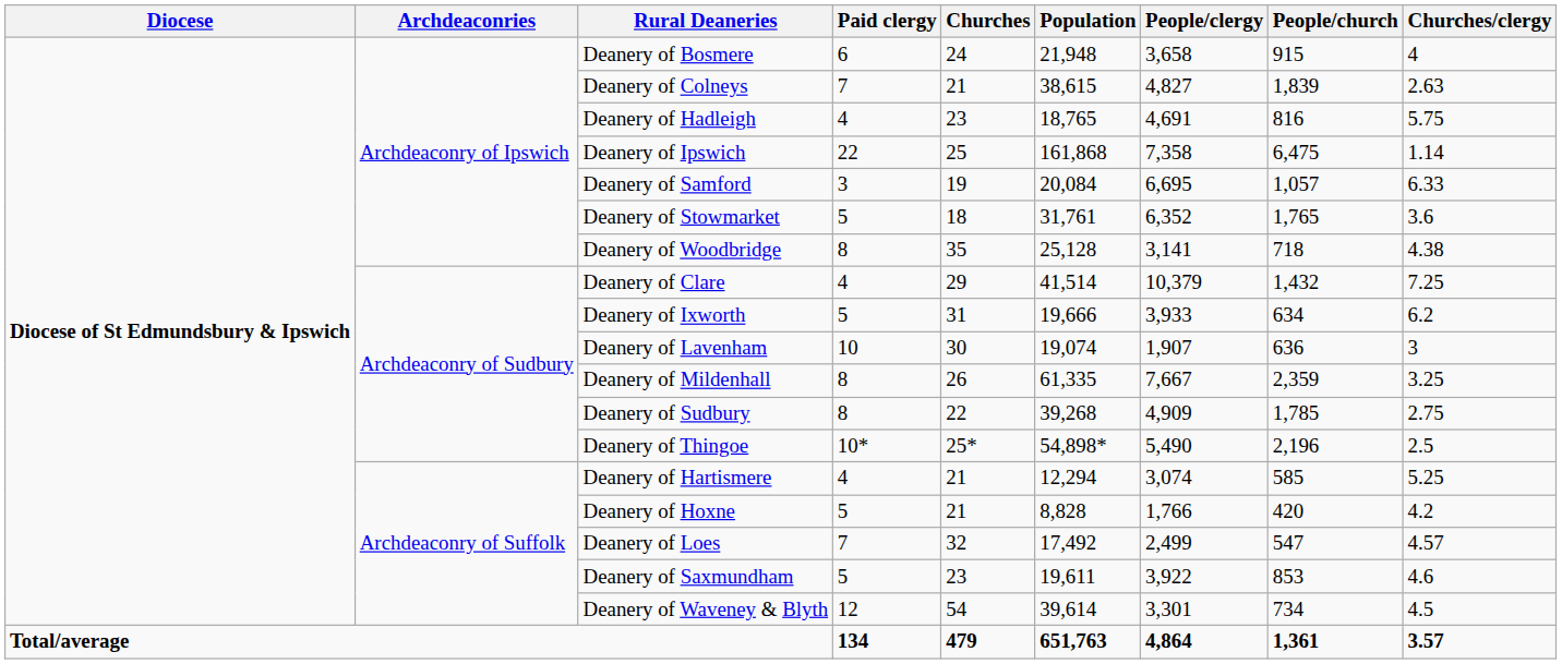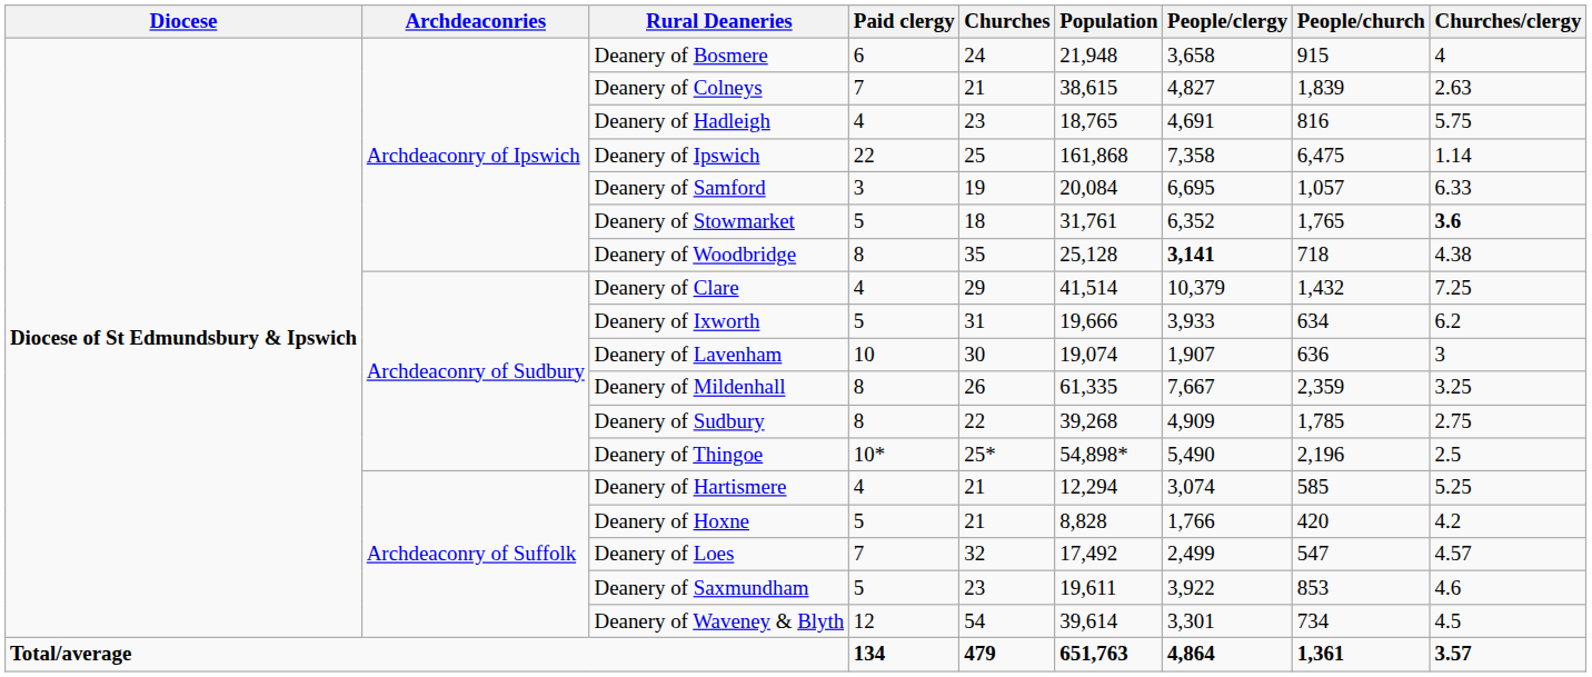Deanery of Stowmarket | Churches/clergy: normal -> bold
Deanery of Woodbridge | People/clergy: normal -> bold
